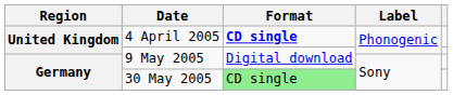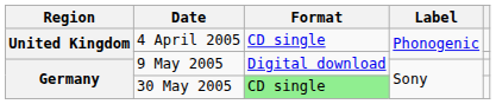4 April 2005 | Format: bold -> normal
